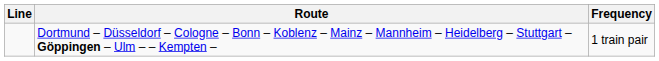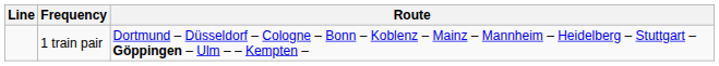columns swapped: Route <-> Frequency
